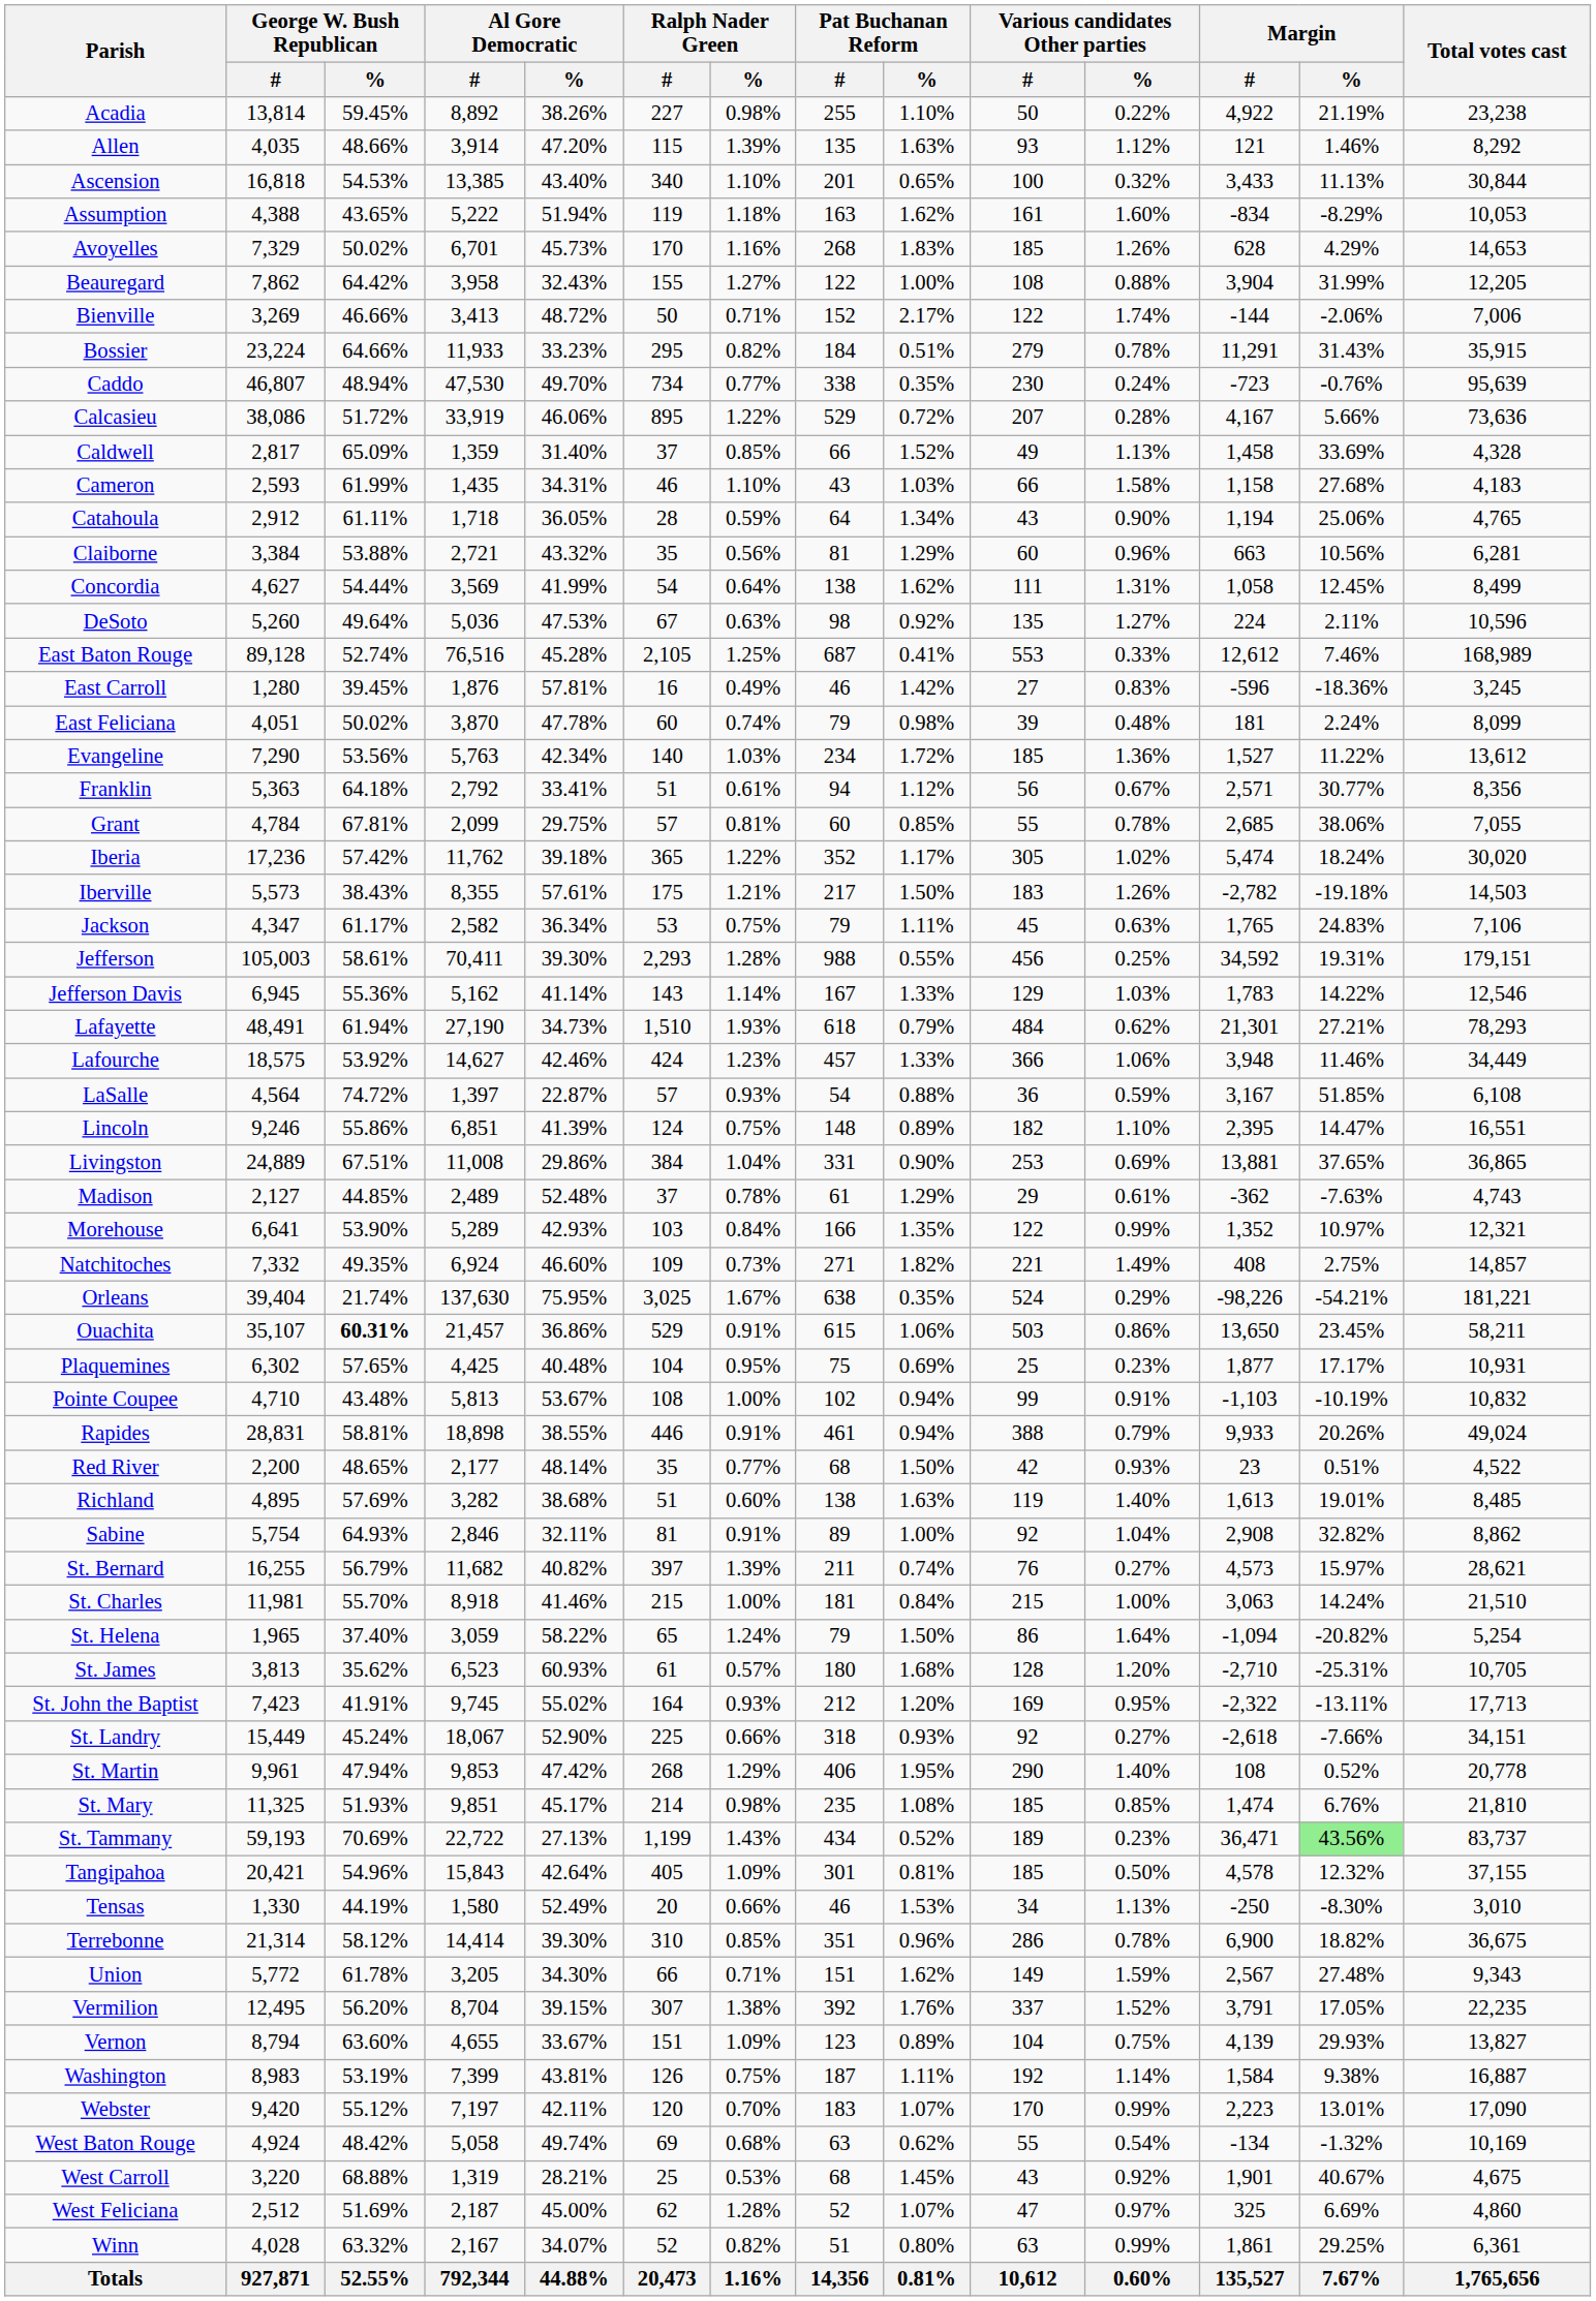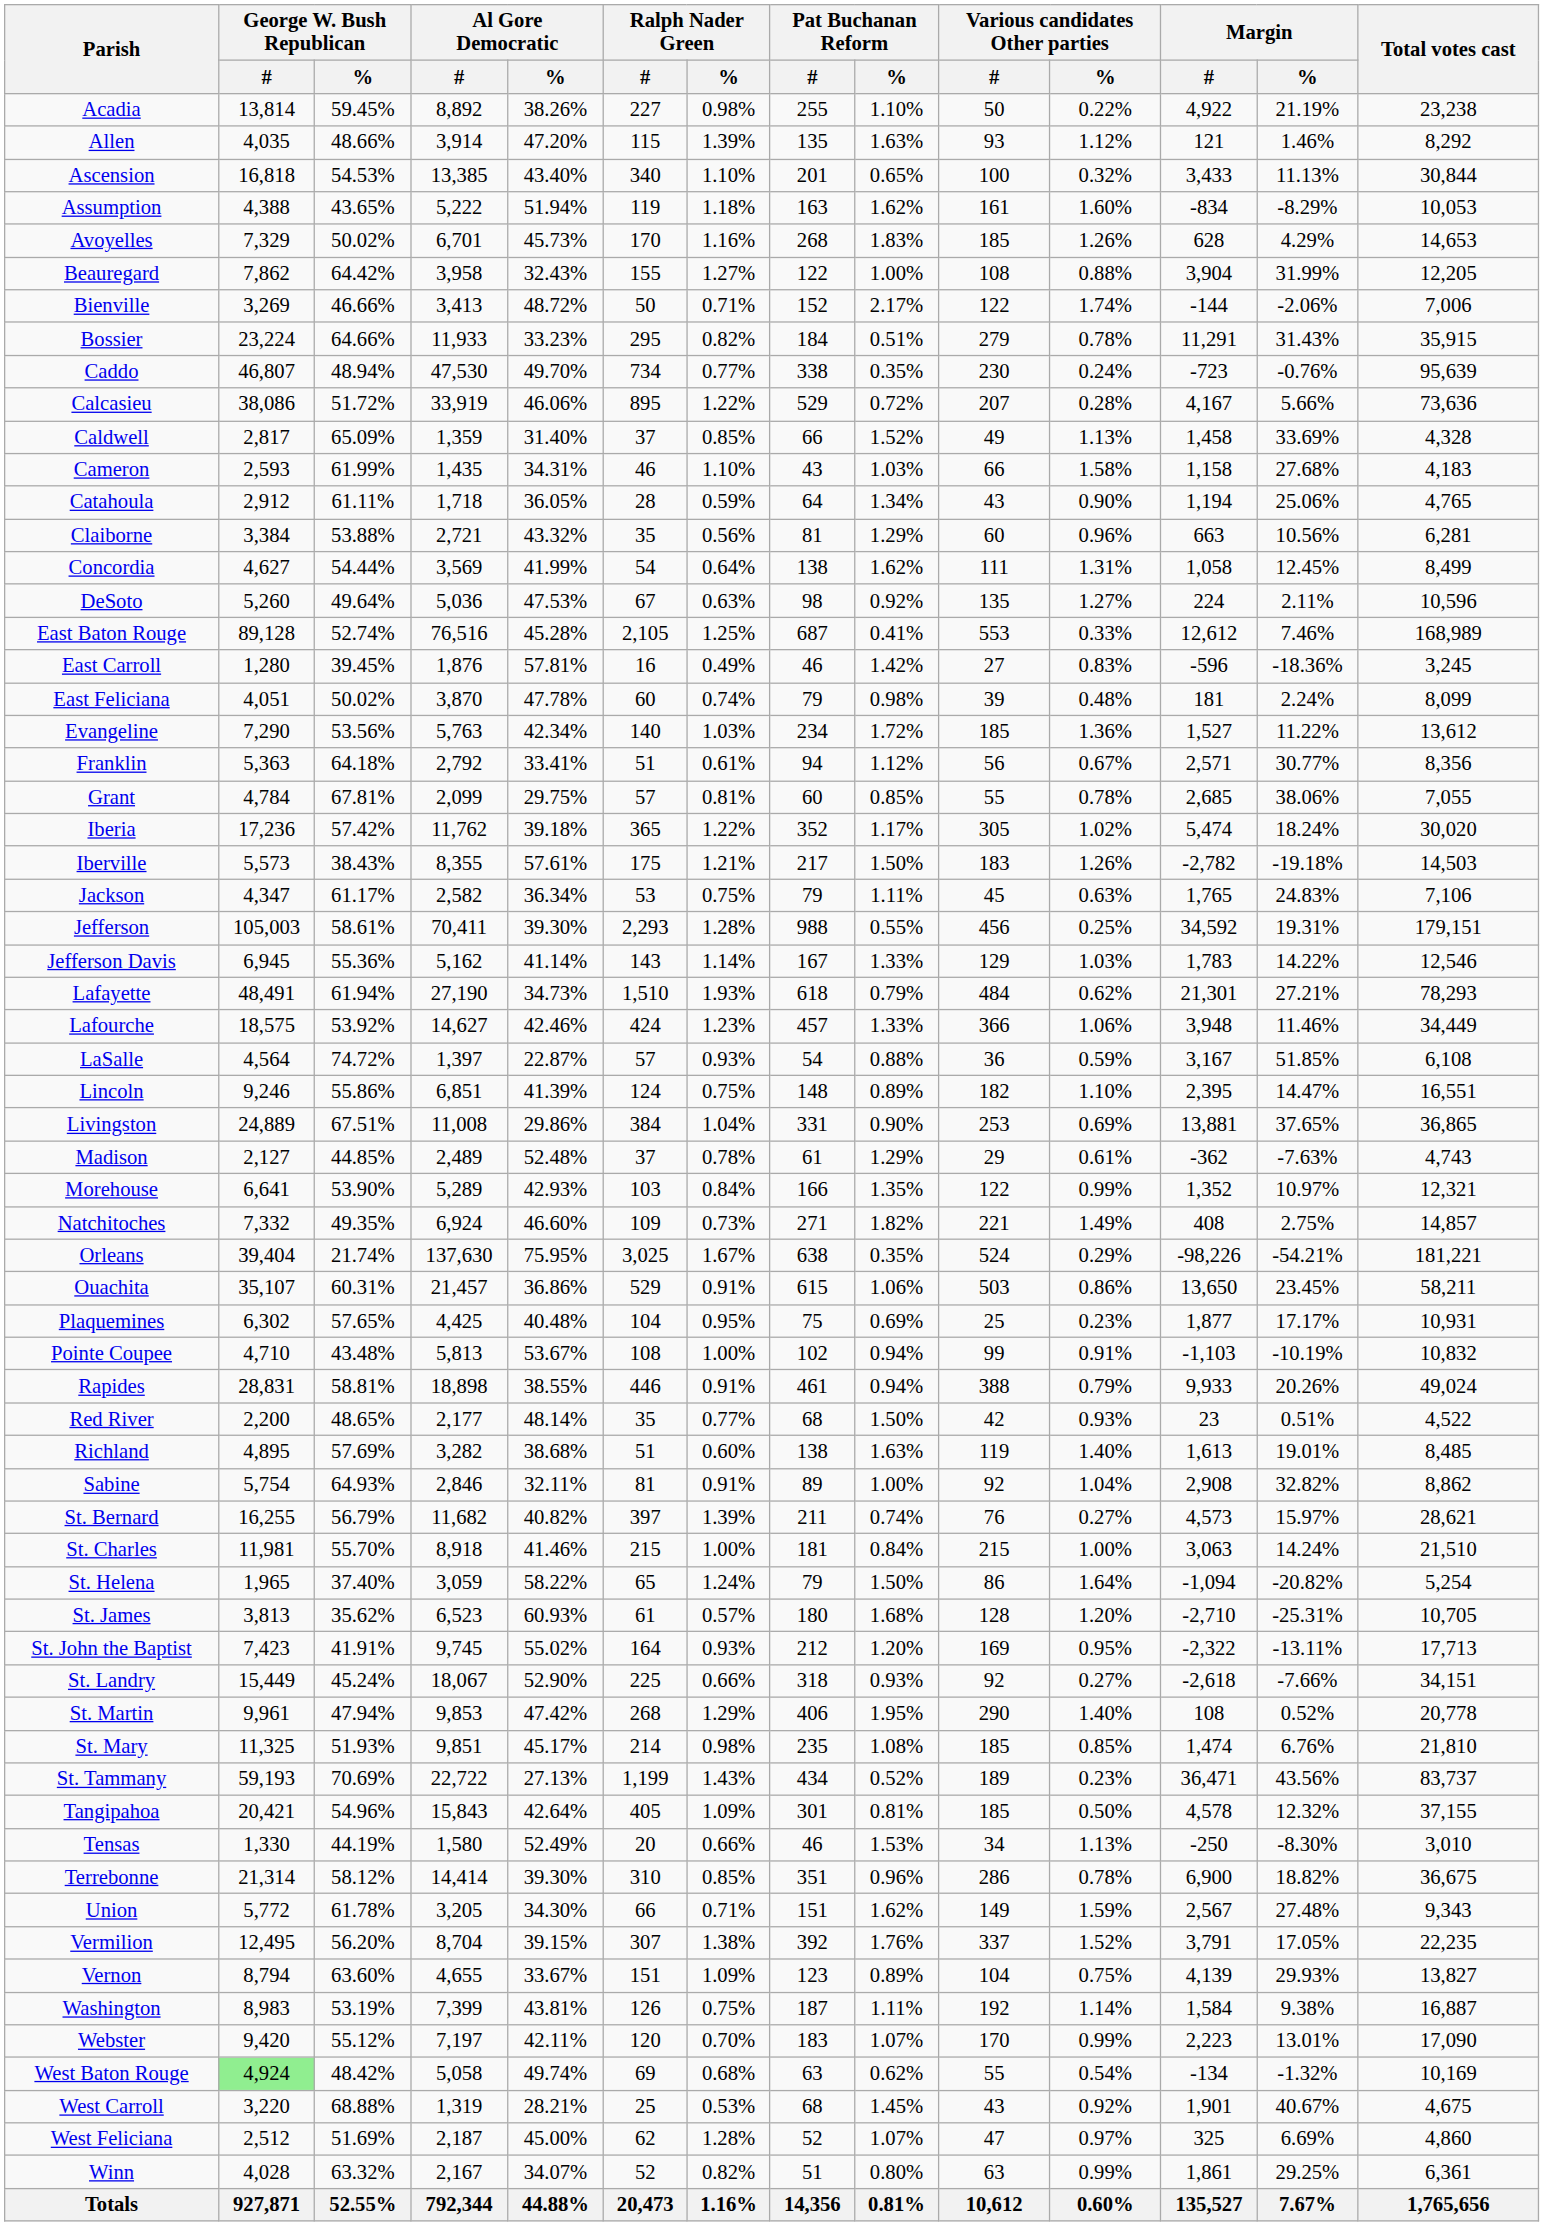Ouachita | George W. Bush Republican / %: bold -> normal
St. Tammany | Margin / %: lightgreen background -> no background
West Baton Rouge | George W. Bush Republican / #: no background -> lightgreen background
